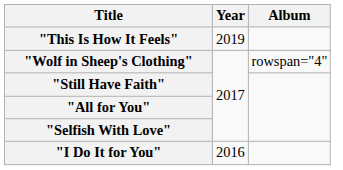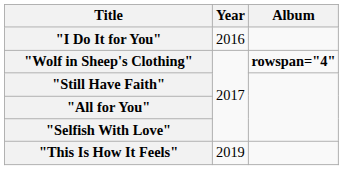rows swapped: "I Do It for You" <-> "This Is How It Feels"
"Wolf in Sheep's Clothing" | Album: normal -> bold
